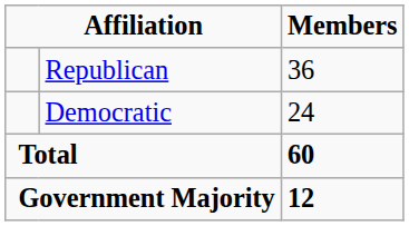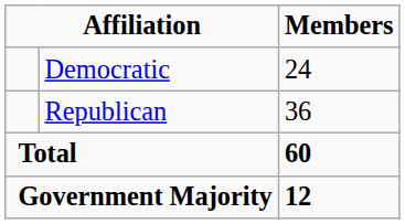rows swapped: Democratic <-> Republican
